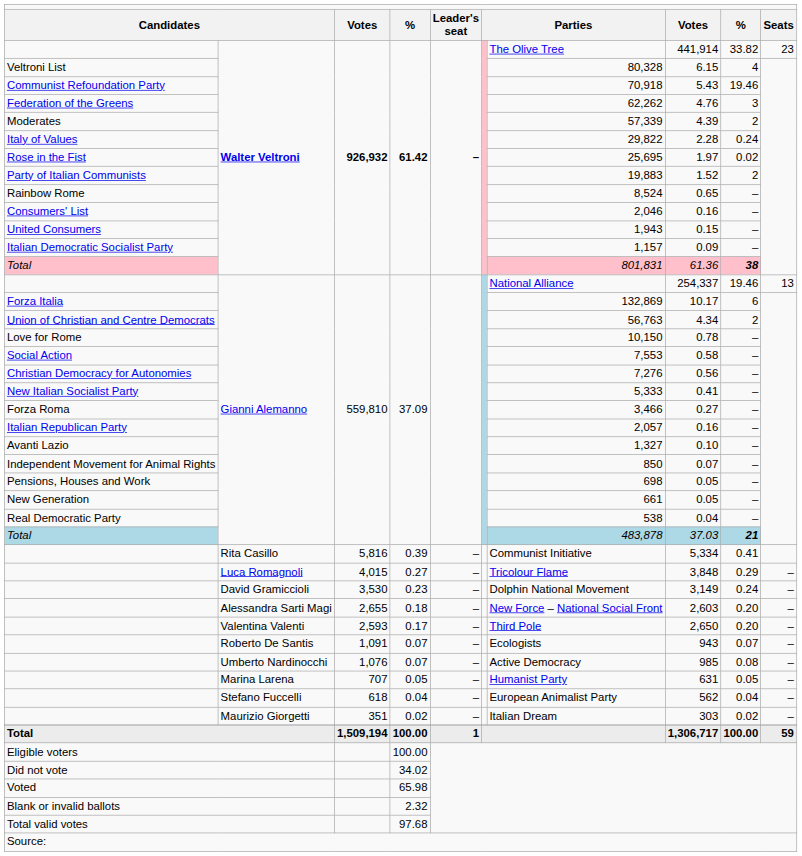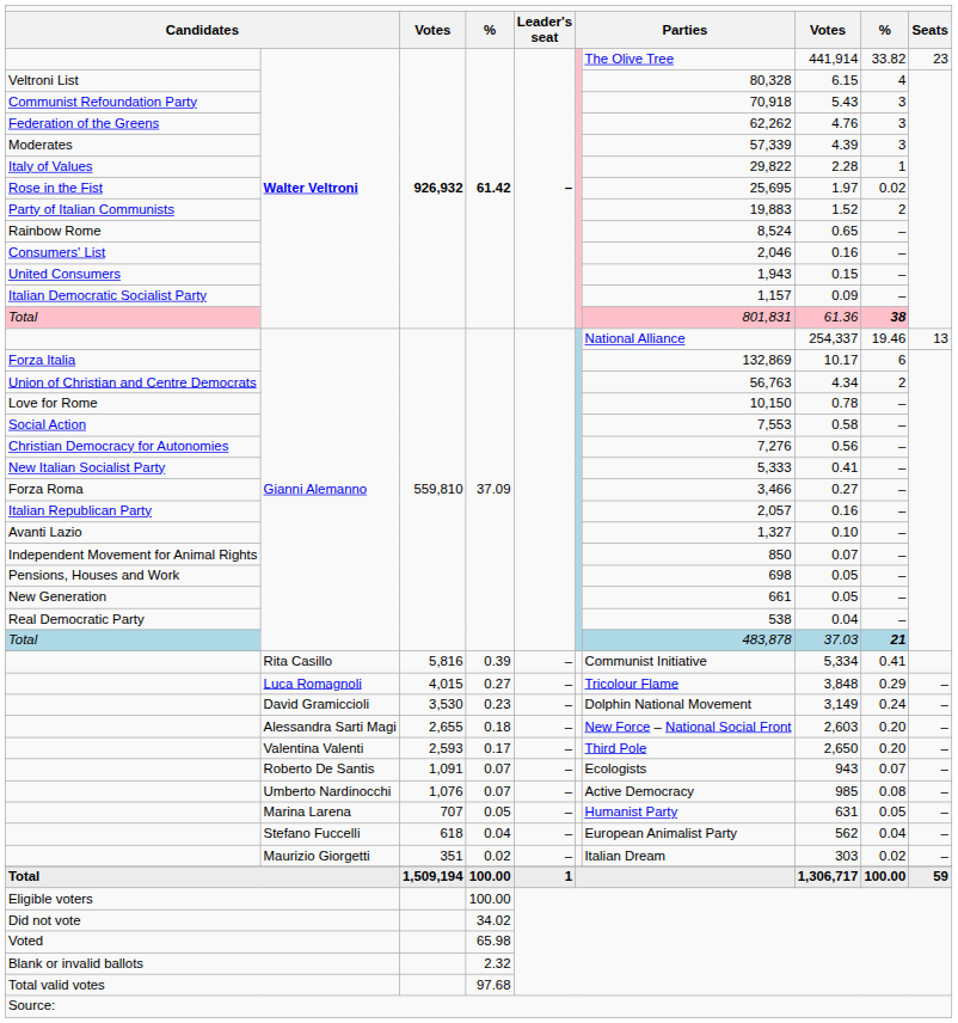Communist Refoundation Party | column 9: 19.46 -> 3
Moderates | column 9: 2 -> 3
Italy of Values | column 9: 0.24 -> 1
